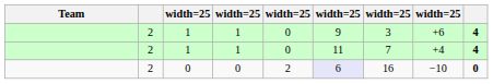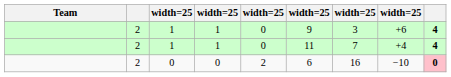row 4 | column 6: lavender background -> no background
row 4 | column 9: no background -> pink background
